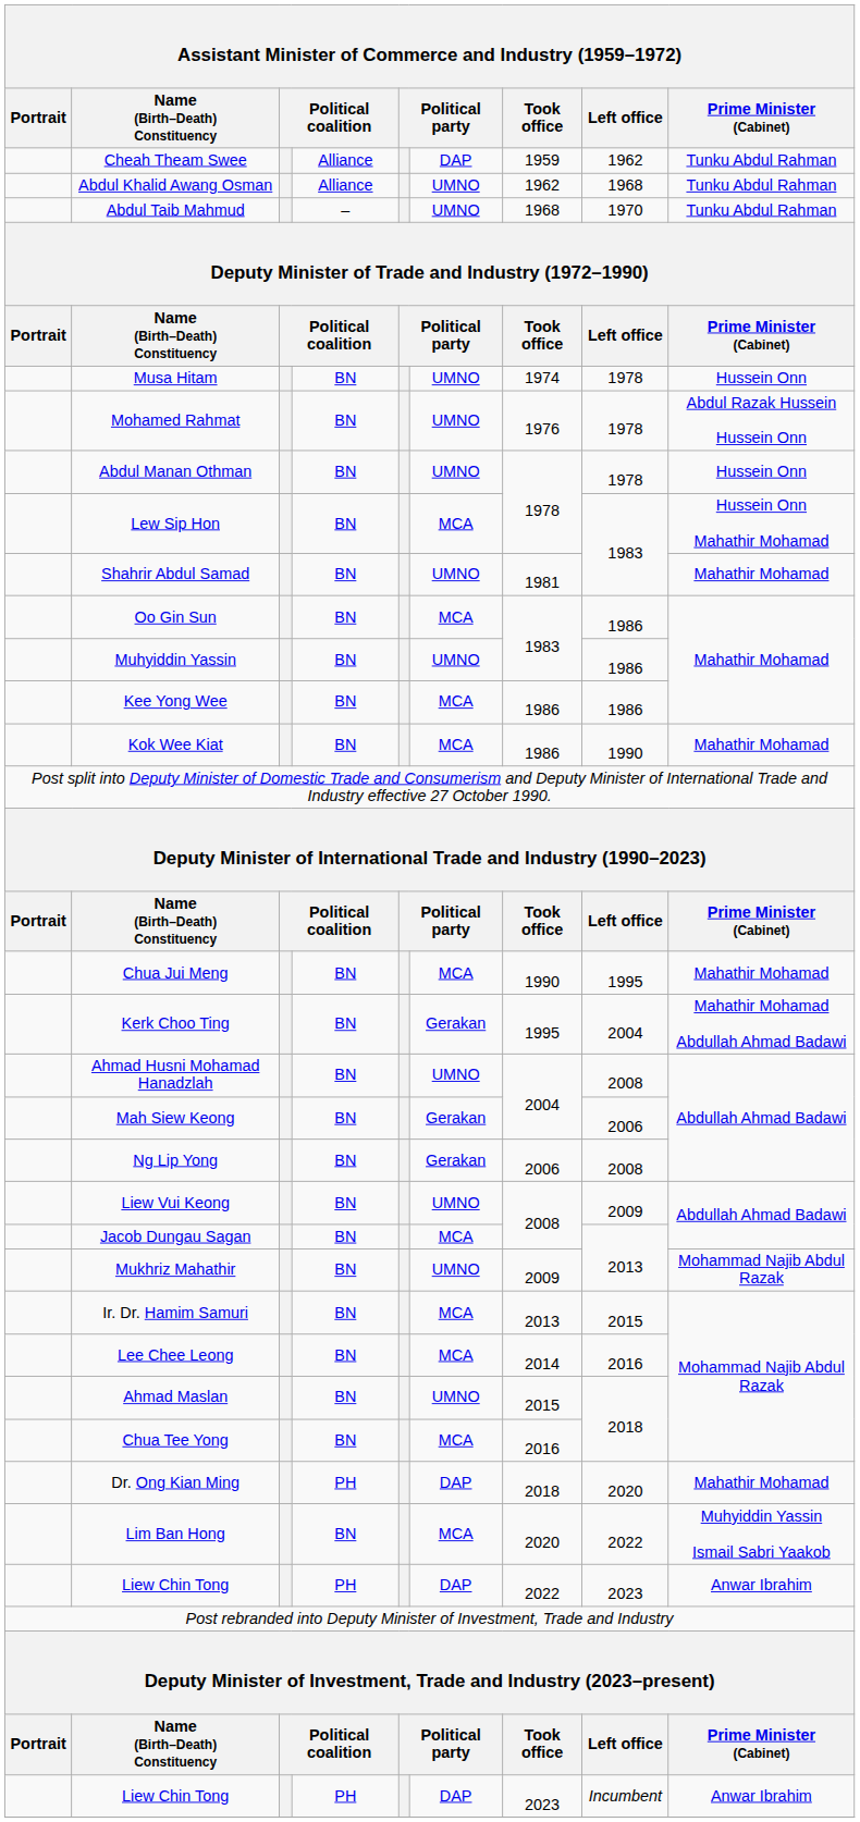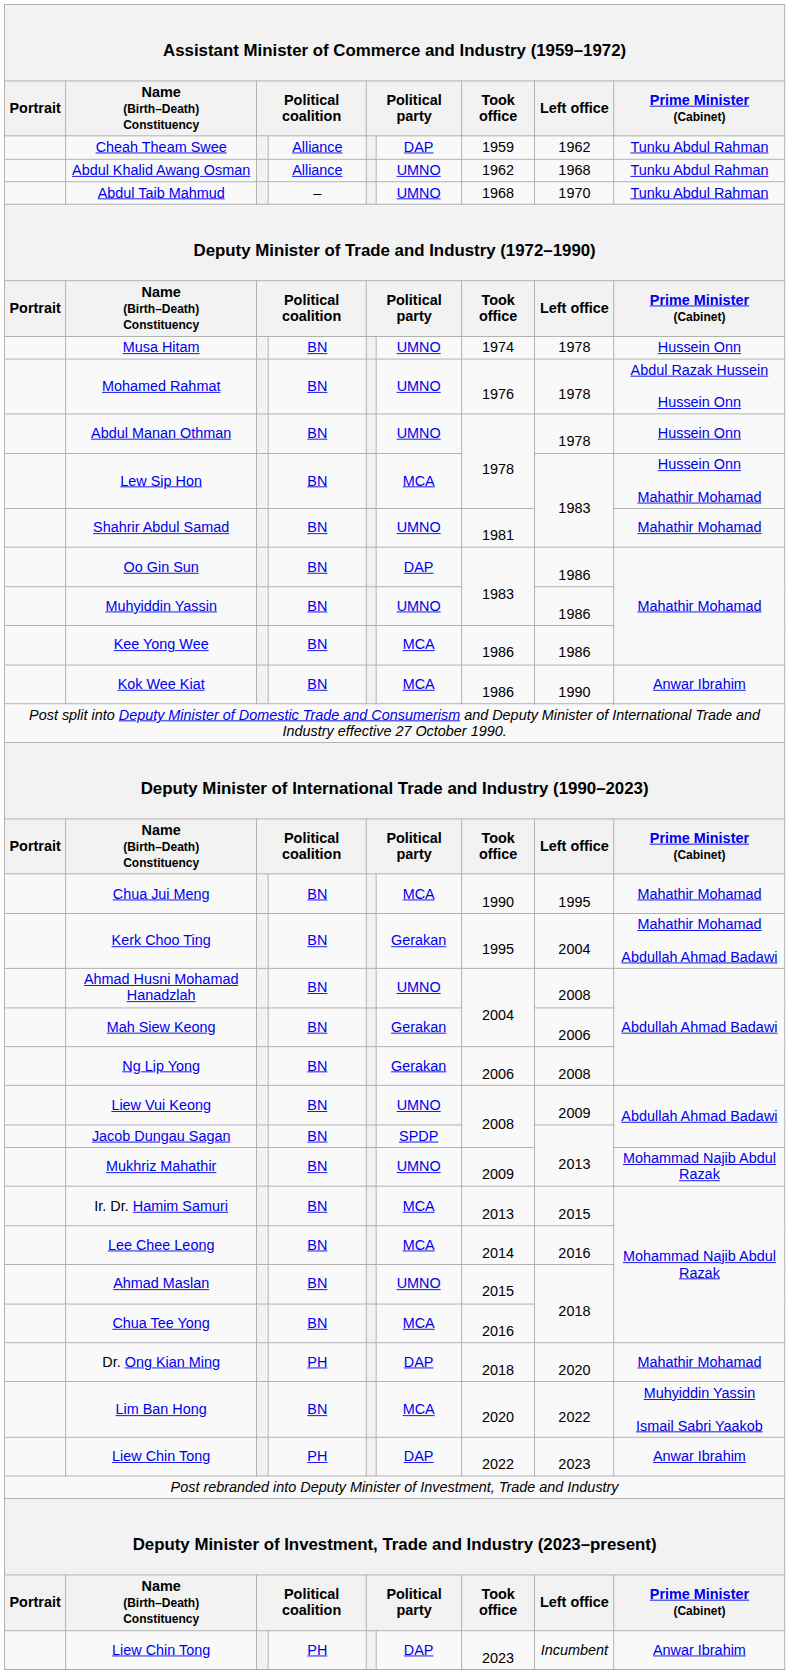Oo Gin Sun | column 6: MCA -> DAP
Kok Wee Kiat | Prime Minister (Cabinet): Mahathir Mohamad -> Anwar Ibrahim
Jacob Dungau Sagan | column 6: MCA -> SPDP
